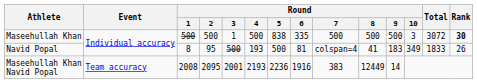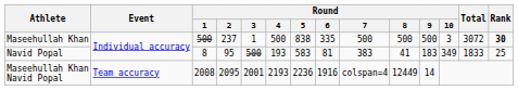Maseehullah Khan | Round / 2: 500 -> 237
Navid Popal | Round / 5: 500 -> 583
Navid Popal | Round / 7: colspan=4 -> 383
Navid Popal | Rank: 26 -> 25
Maseehullah Khan Navid Popal | Round / 7: 383 -> colspan=4
